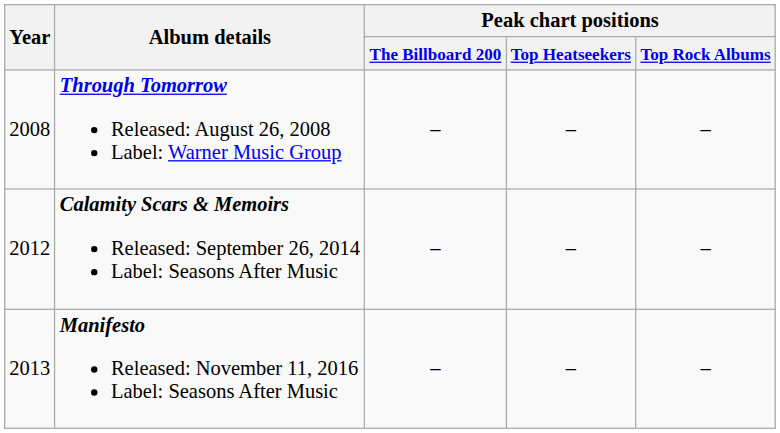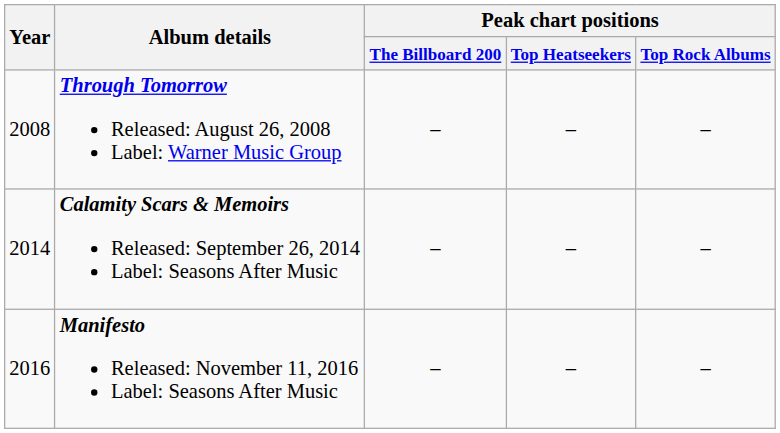row 4 | Year: 2012 -> 2014
row 5 | Year: 2013 -> 2016
